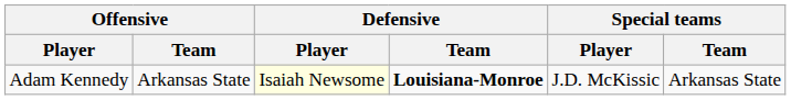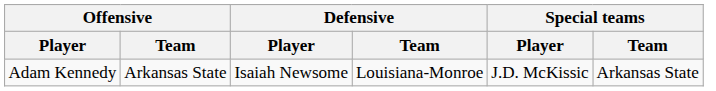Adam Kennedy | Defensive / Player: lightyellow background -> no background
Adam Kennedy | Defensive / Team: bold -> normal
